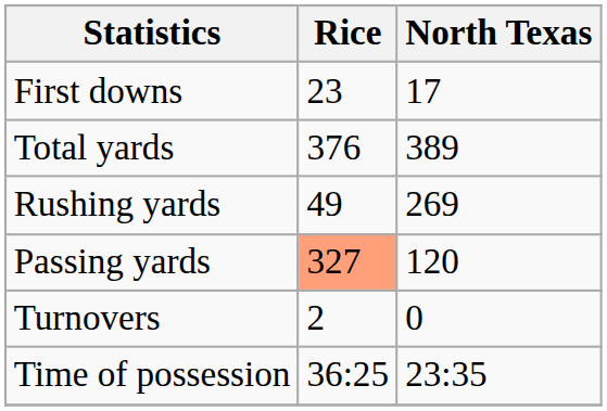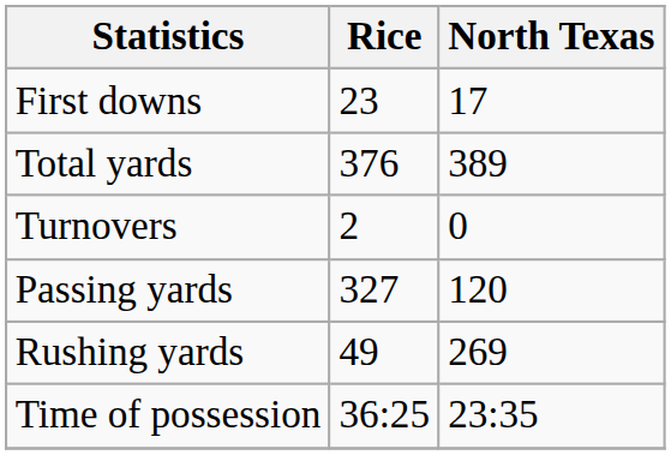rows swapped: Rushing yards <-> Turnovers
Passing yards | Rice: lightsalmon background -> no background
